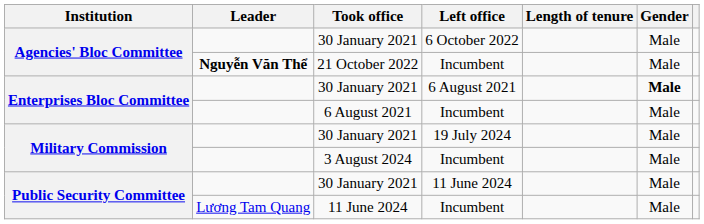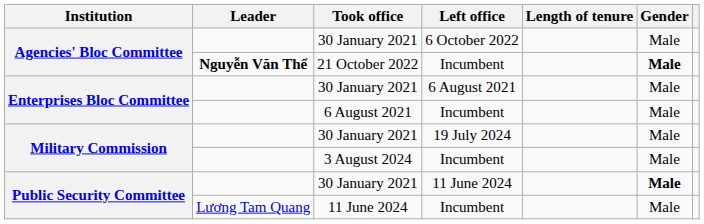21 October 2022 | Gender: normal -> bold
30 January 2021 / 6 August 2021 | Gender: bold -> normal
30 January 2021 / 11 June 2024 | Gender: normal -> bold
